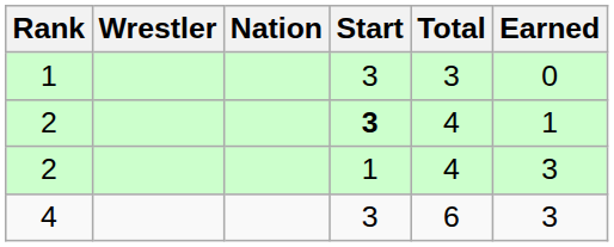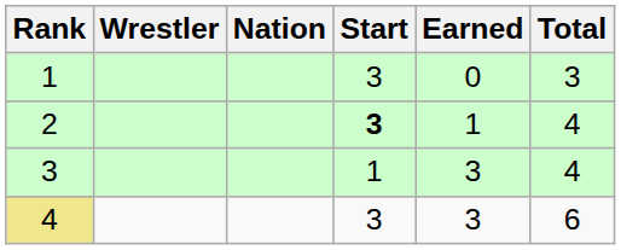columns swapped: Earned <-> Total
row 4 | Rank: 2 -> 3
row 5 | Rank: no background -> khaki background
